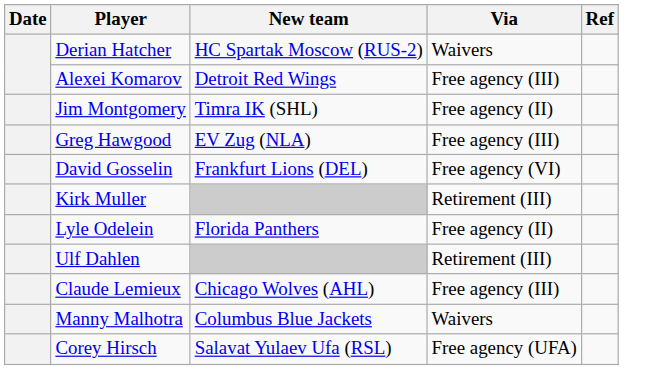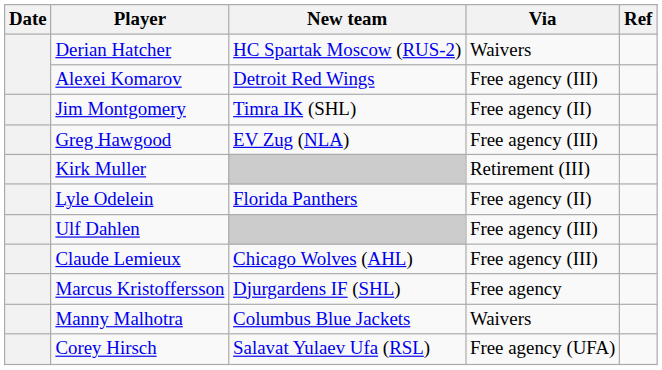- row: David Gosselin | Frankfurt Lions (DEL) | Free agency (VI)
Ulf Dahlen | Via: Retirement (III) -> Free agency (III)
+ row: Marcus Kristoffersson | Djurgardens IF (SHL) | Free agency
